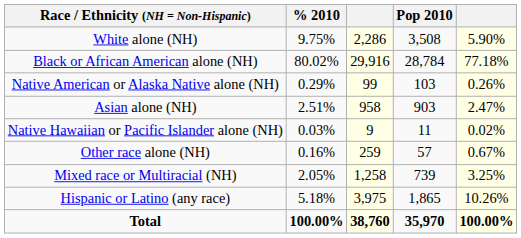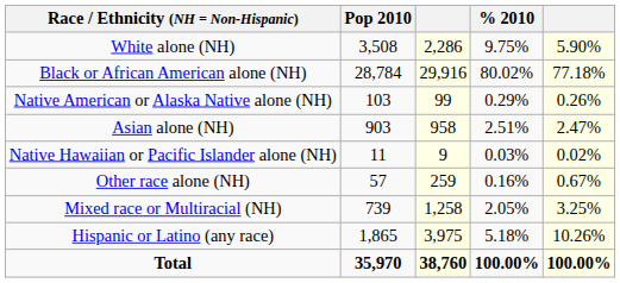columns swapped: Pop 2010 <-> % 2010
